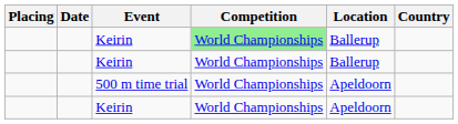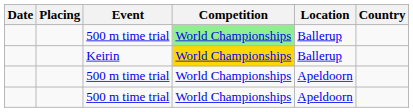columns swapped: Date <-> Placing
row 2 | Event: Keirin -> 500 m time trial
row 3 | Competition: no background -> gold background
row 5 | Event: Keirin -> 500 m time trial
